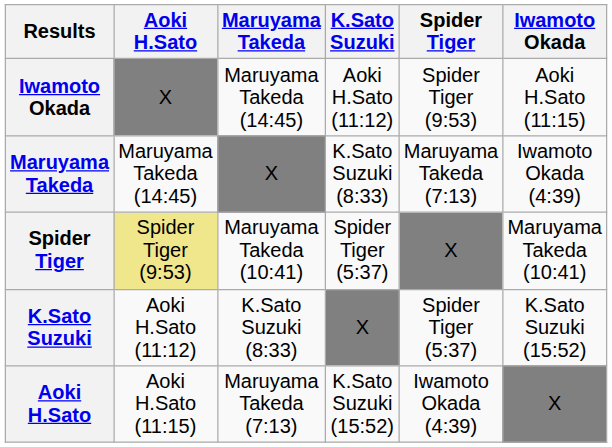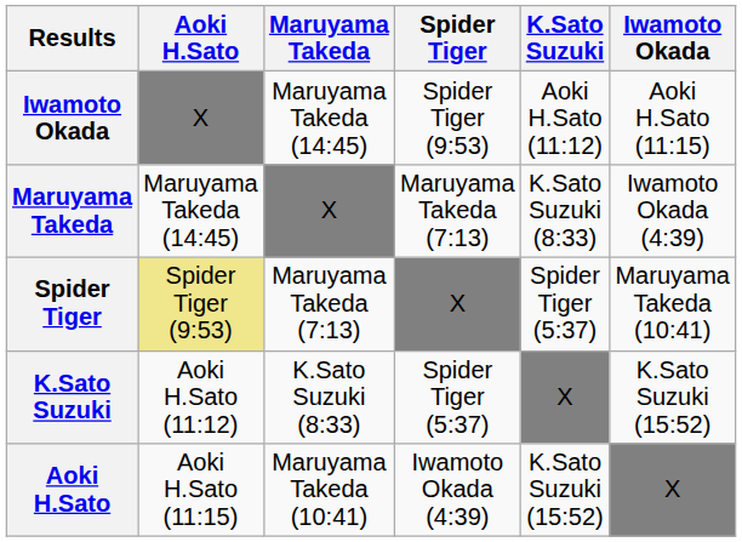columns swapped: Spider Tiger <-> K.Sato Suzuki
row 4 | Maruyama Takeda: Maruyama Takeda (10:41) -> Maruyama Takeda (7:13)
row 6 | Maruyama Takeda: Maruyama Takeda (7:13) -> Maruyama Takeda (10:41)
